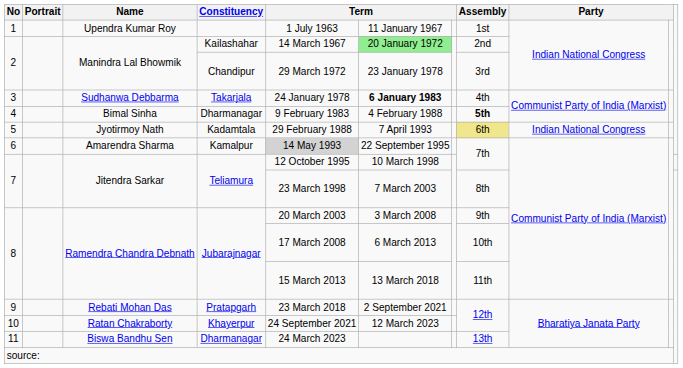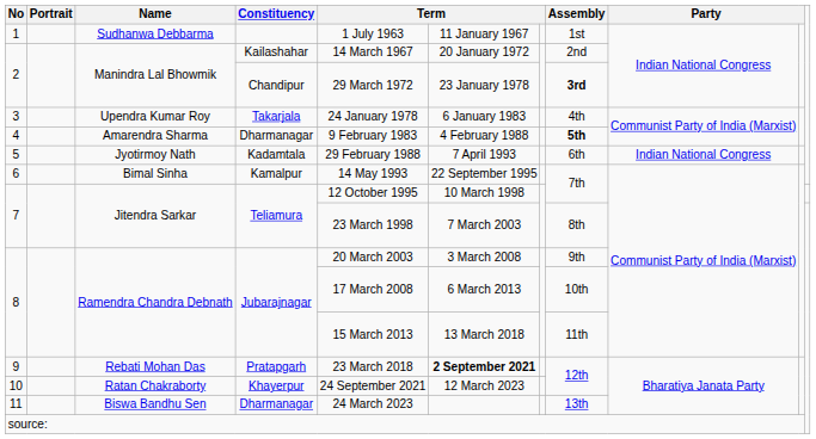1 | Name: Upendra Kumar Roy -> Sudhanwa Debbarma
2 / Kailashahar | column 6: lightgreen background -> no background
2 / Chandipur | Assembly: normal -> bold
3 | Name: Sudhanwa Debbarma -> Upendra Kumar Roy
3 | column 6: bold -> normal
4 | Name: Bimal Sinha -> Amarendra Sharma
5 | Assembly: khaki background -> no background
6 | Name: Amarendra Sharma -> Bimal Sinha
6 | column 5: lightgrey background -> no background
9 | column 6: normal -> bold
